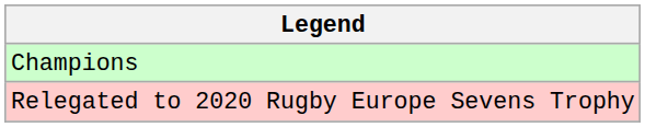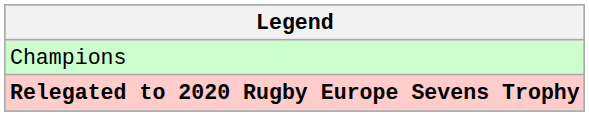row 3 | column 1: normal -> bold
